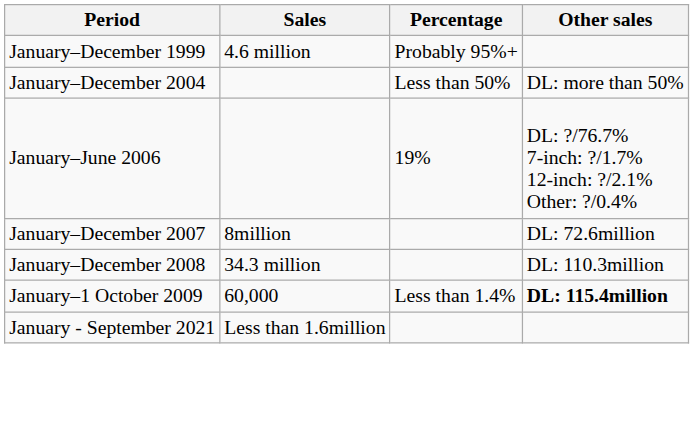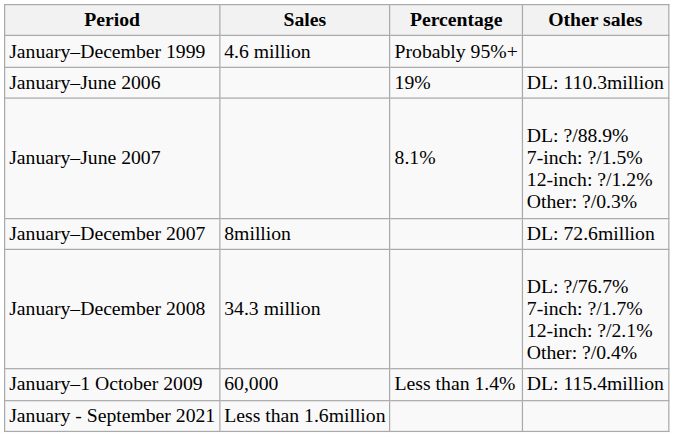- row: January–December 2004 | Less than 50% | DL: more than 50%
January–June 2006 | Other sales: DL: ?/76.7% 7-inch: ?/1.7% 12-inch: ?/2.1% Other: ?/0.4% -> DL: 110.3million
+ row: January–June 2007 | 8.1% | DL: ?/88.9% 7-inch: ?/1.5% 12-inch: ?/1.2% Other: ?/0.3%
January–December 2008 | Other sales: DL: 110.3million -> DL: ?/76.7% 7-inch: ?/1.7% 12-inch: ?/2.1% Other: ?/0.4%
January–1 October 2009 | Other sales: bold -> normal
